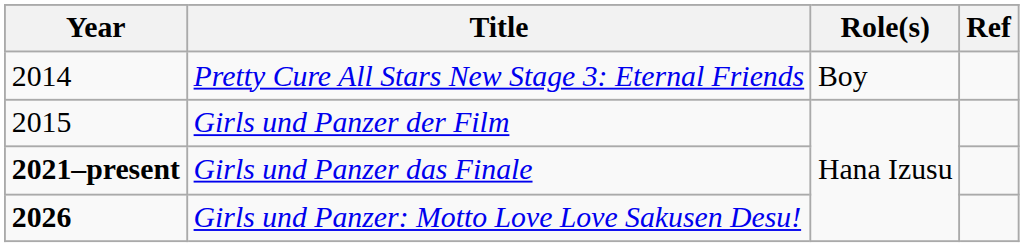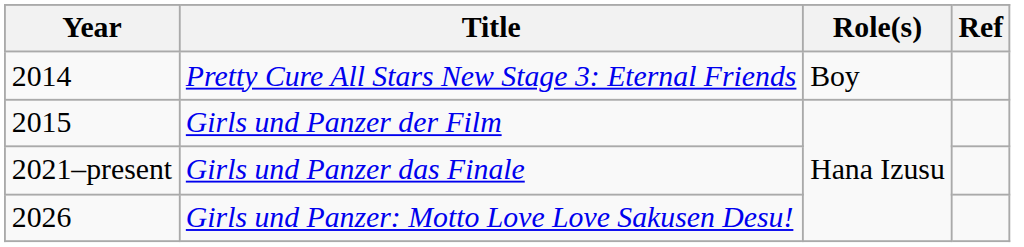Girls und Panzer das Finale | Year: bold -> normal
Girls und Panzer: Motto Love Love Sakusen Desu! | Year: bold -> normal
